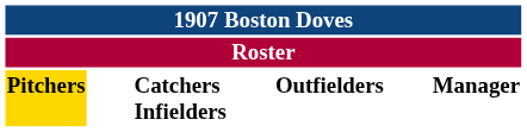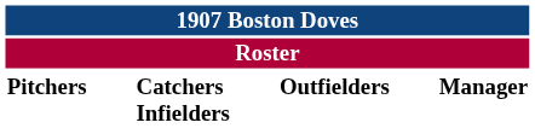Pitchers | column 1: gold background -> no background
